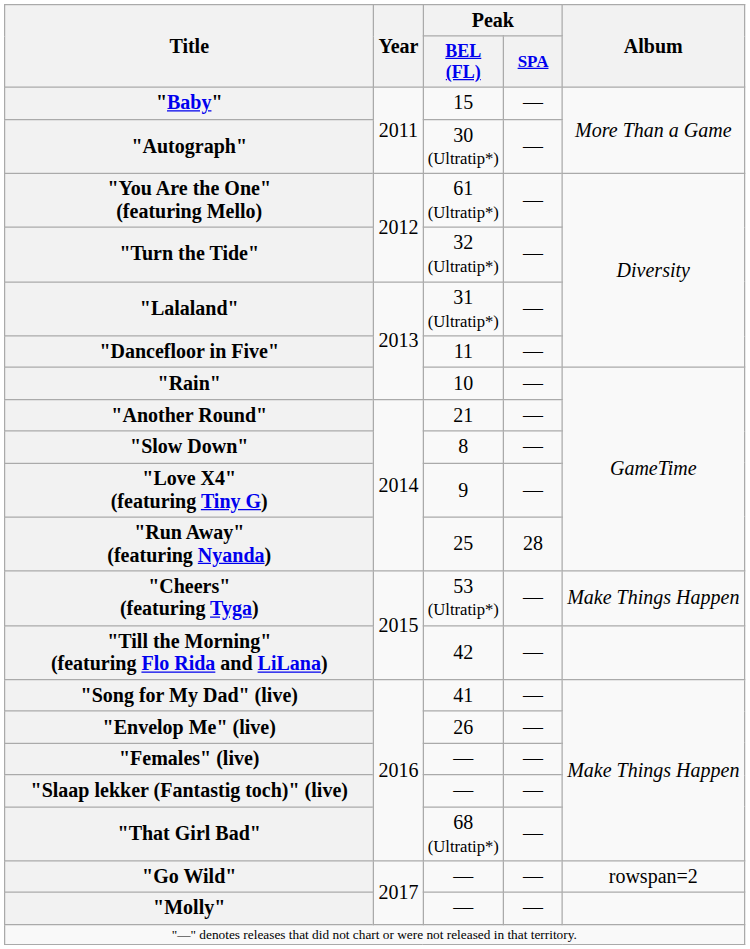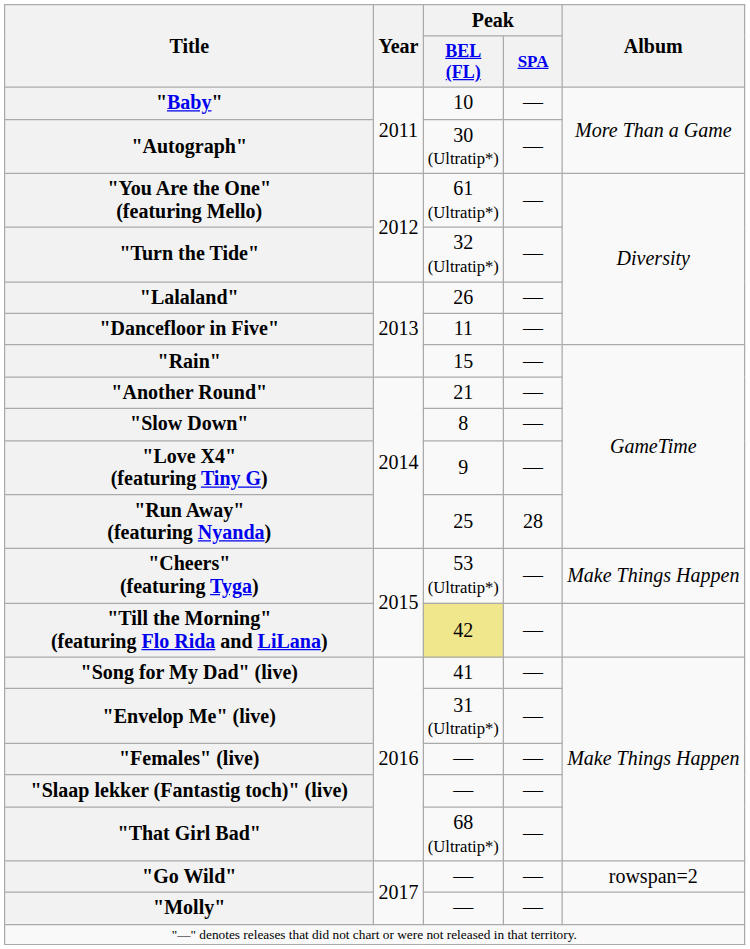"Baby" | Peak / BEL (FL): 15 -> 10
"Lalaland" | Peak / BEL (FL): 31 (Ultratip*) -> 26
"Rain" | Peak / BEL (FL): 10 -> 15
"Till the Morning" (featuring Flo Rida and LiLana) | Peak / BEL (FL): no background -> khaki background
"Envelop Me" (live) | Peak / BEL (FL): 26 -> 31 (Ultratip*)
